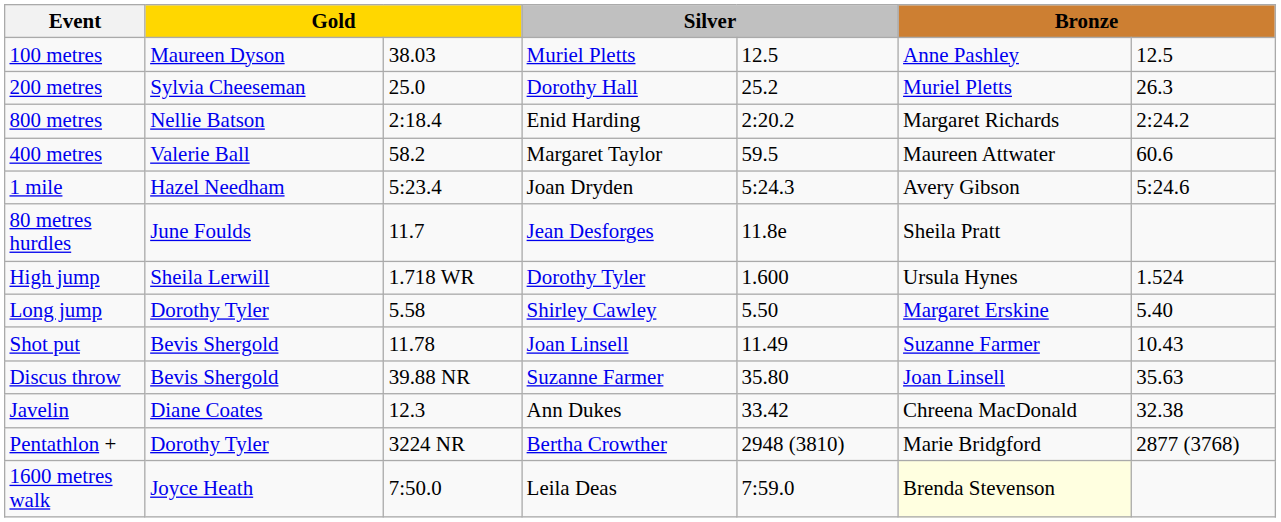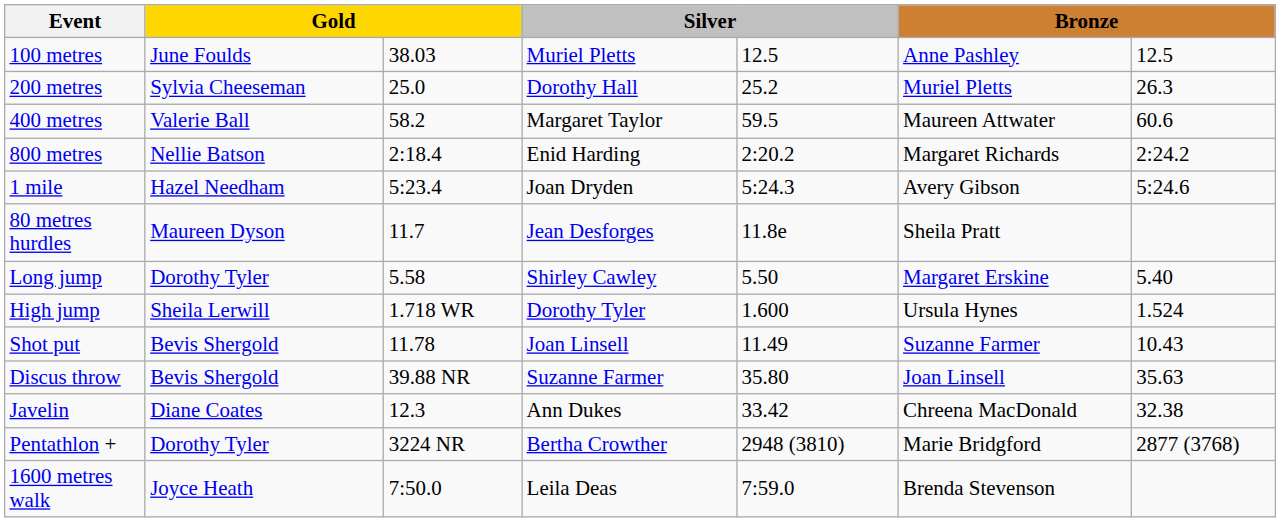100 metres | column 2: Maureen Dyson -> June Foulds
rows swapped: 400 metres <-> 800 metres
80 metres hurdles | column 2: June Foulds -> Maureen Dyson
rows swapped: High jump <-> Long jump
1600 metres walk | column 6: lightyellow background -> no background
